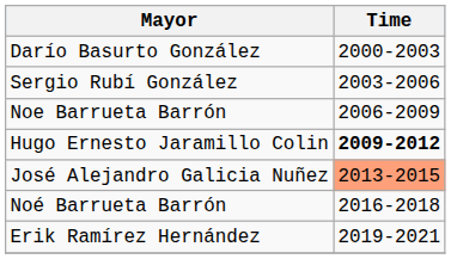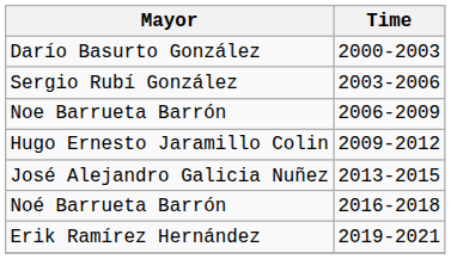Hugo Ernesto Jaramillo Colin | Time: bold -> normal
José Alejandro Galicia Nuñez | Time: lightsalmon background -> no background
